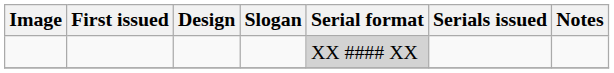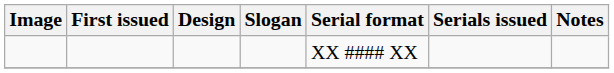row 2 | Serial format: lightgrey background -> no background
